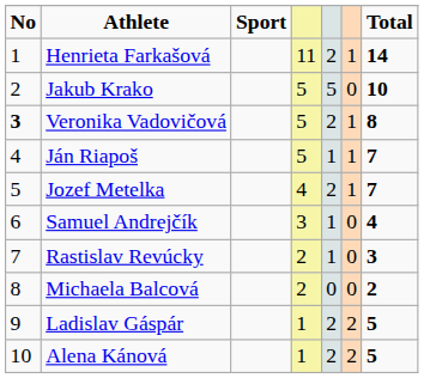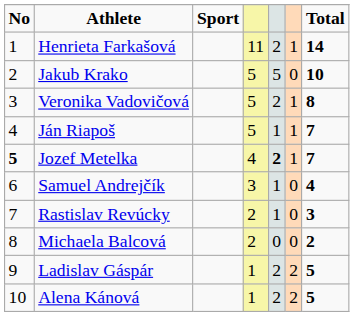Veronika Vadovičová | No: bold -> normal
Jozef Metelka | No: normal -> bold
Jozef Metelka | column 5: normal -> bold
